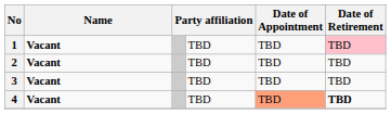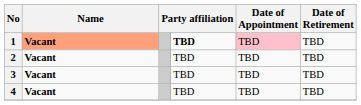1 | Name: no background -> lightsalmon background
1 | column 4: normal -> bold
1 | Date of Appointment: no background -> pink background
1 | Date of Retirement: pink background -> no background
4 | Date of Appointment: lightsalmon background -> no background
4 | Date of Retirement: bold -> normal
